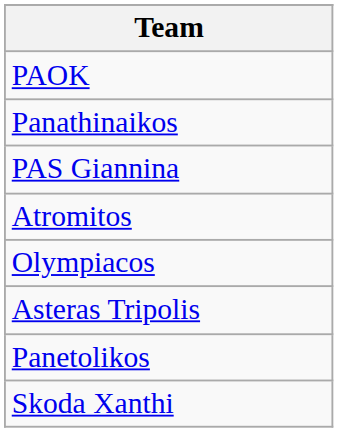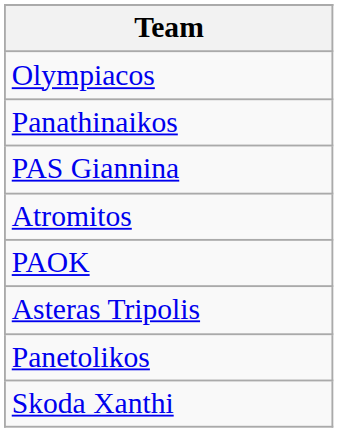row 2 | column 1: PAOK -> Olympiacos
row 6 | column 1: Olympiacos -> PAOK
